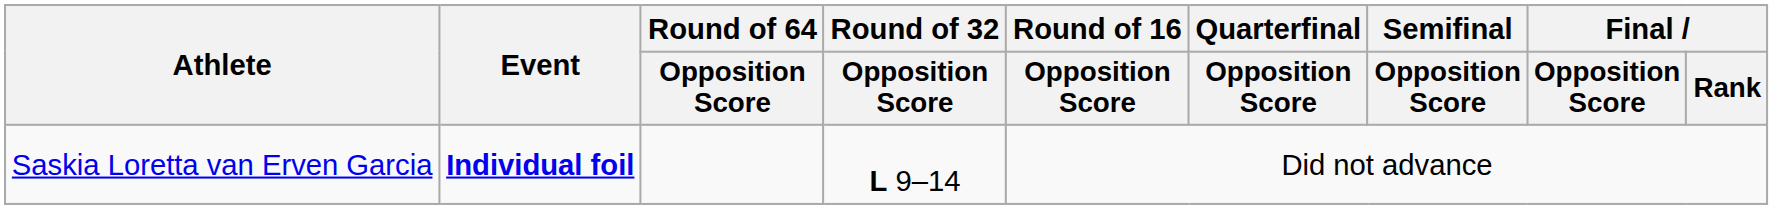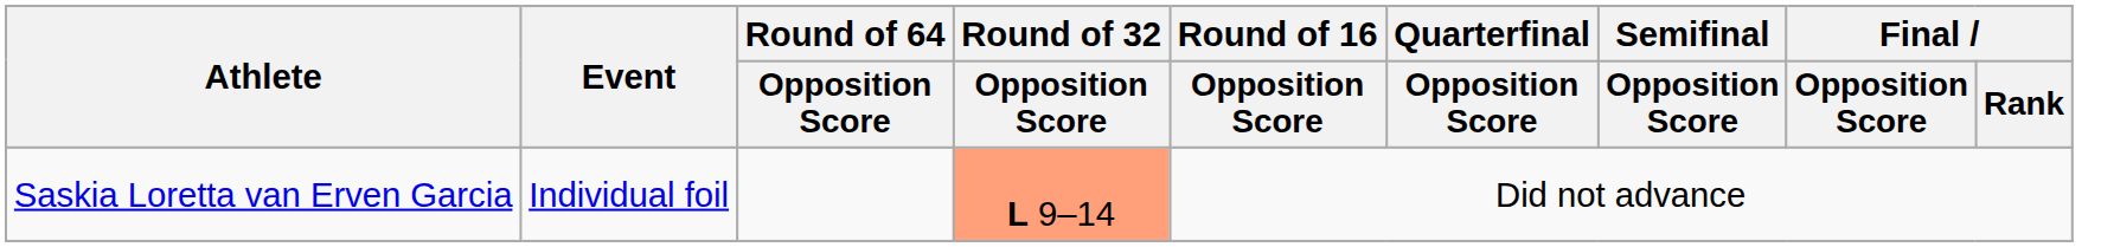Saskia Loretta van Erven Garcia | Event: bold -> normal
Saskia Loretta van Erven Garcia | Round of 32 / Opposition Score: no background -> lightsalmon background
